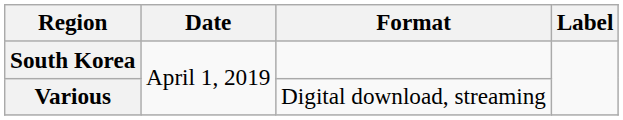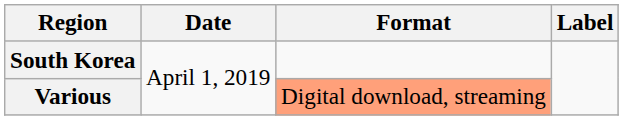Various | Format: no background -> lightsalmon background
